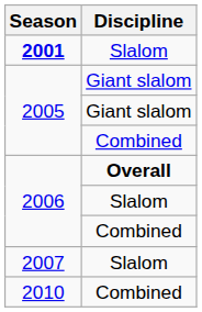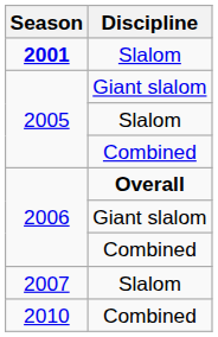row 4 | Discipline: Giant slalom -> Slalom
row 7 | Discipline: Slalom -> Giant slalom
